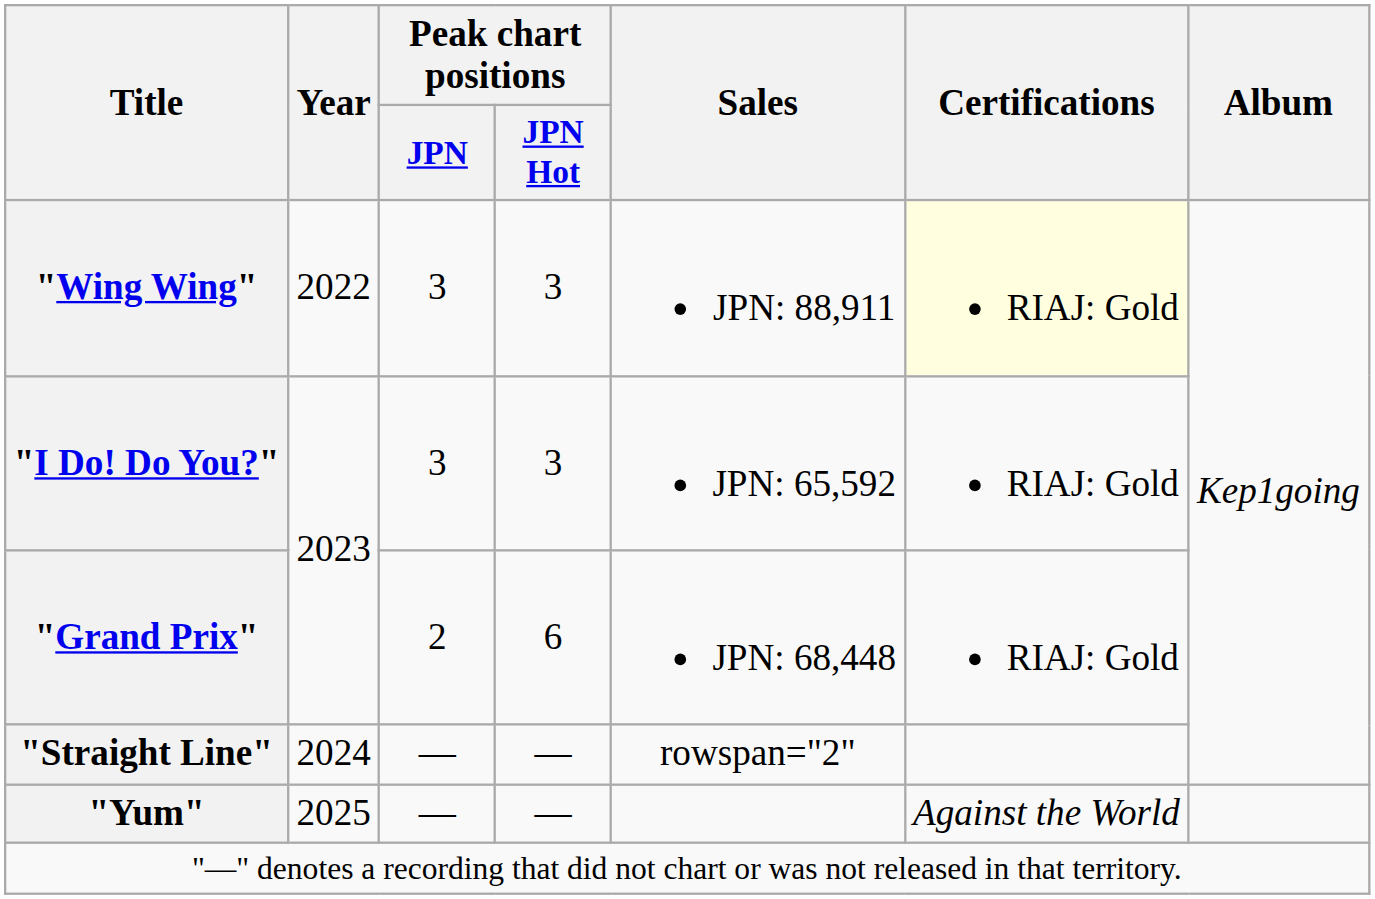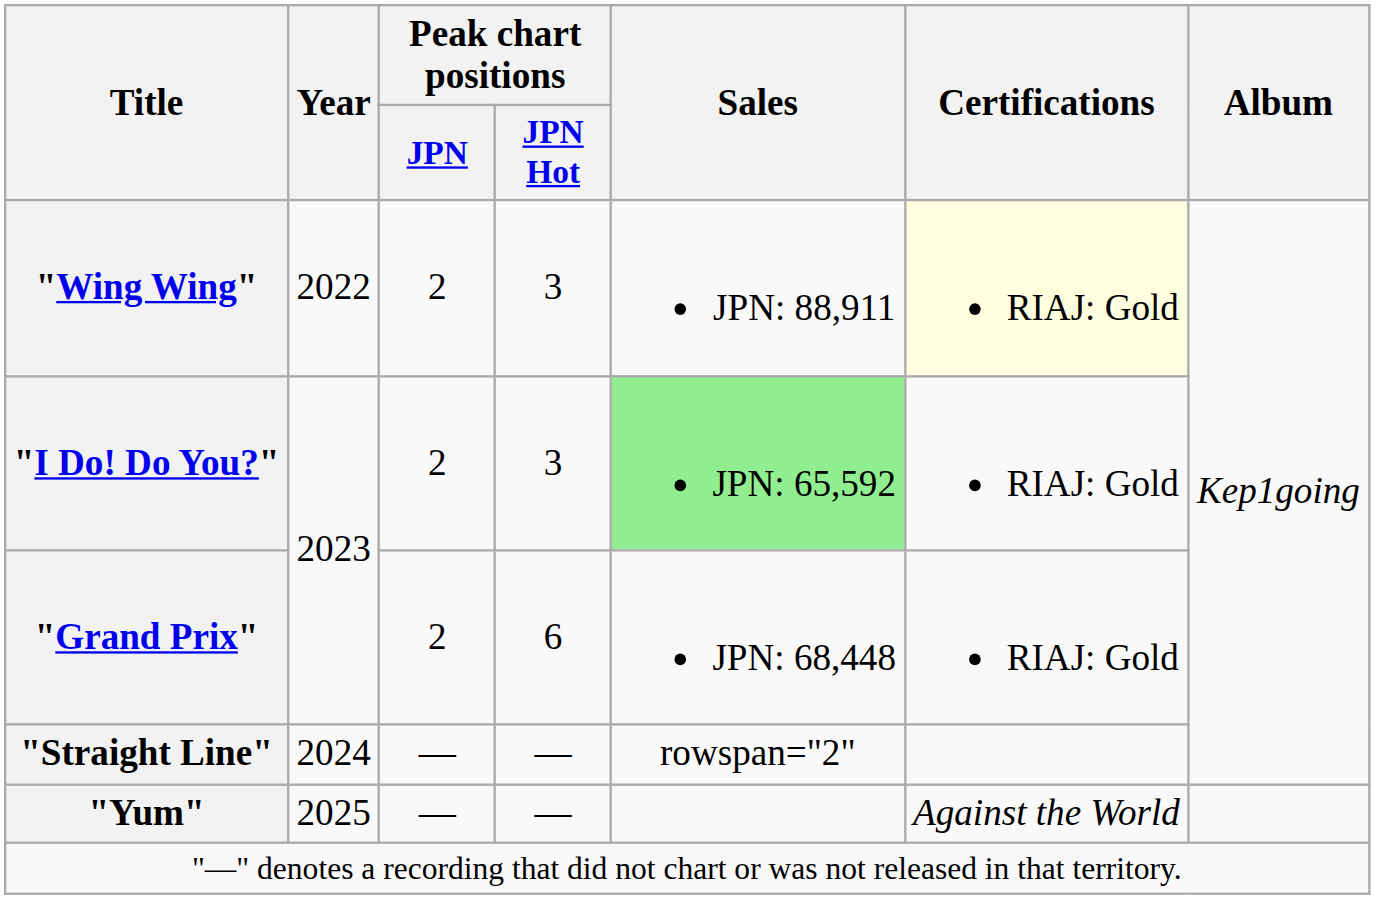"Wing Wing" | Peak chart positions / JPN: 3 -> 2
"I Do! Do You?" | Peak chart positions / JPN: 3 -> 2
"I Do! Do You?" | Sales: no background -> lightgreen background
